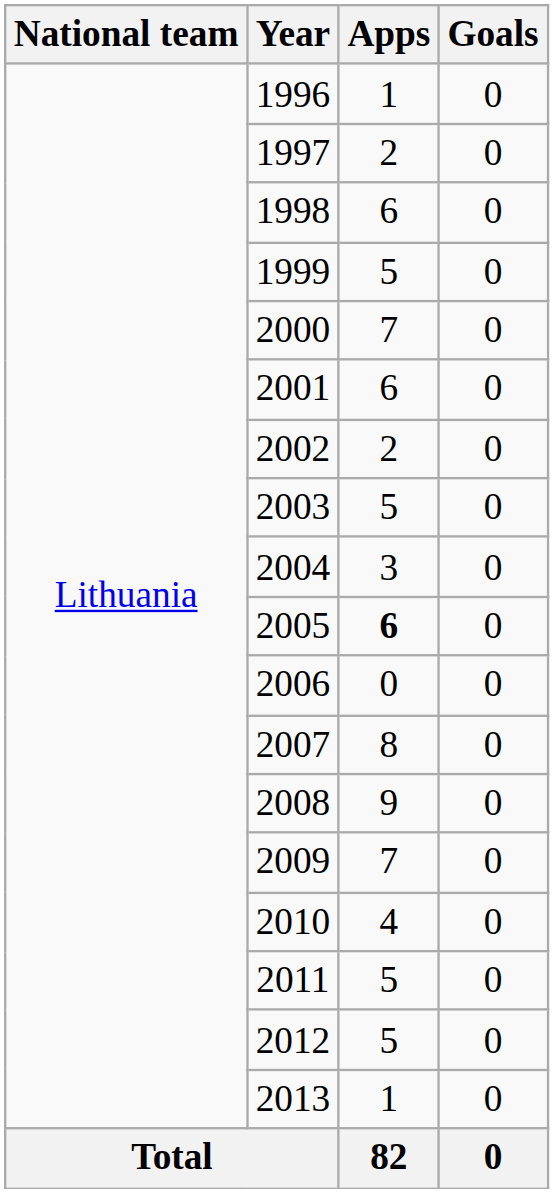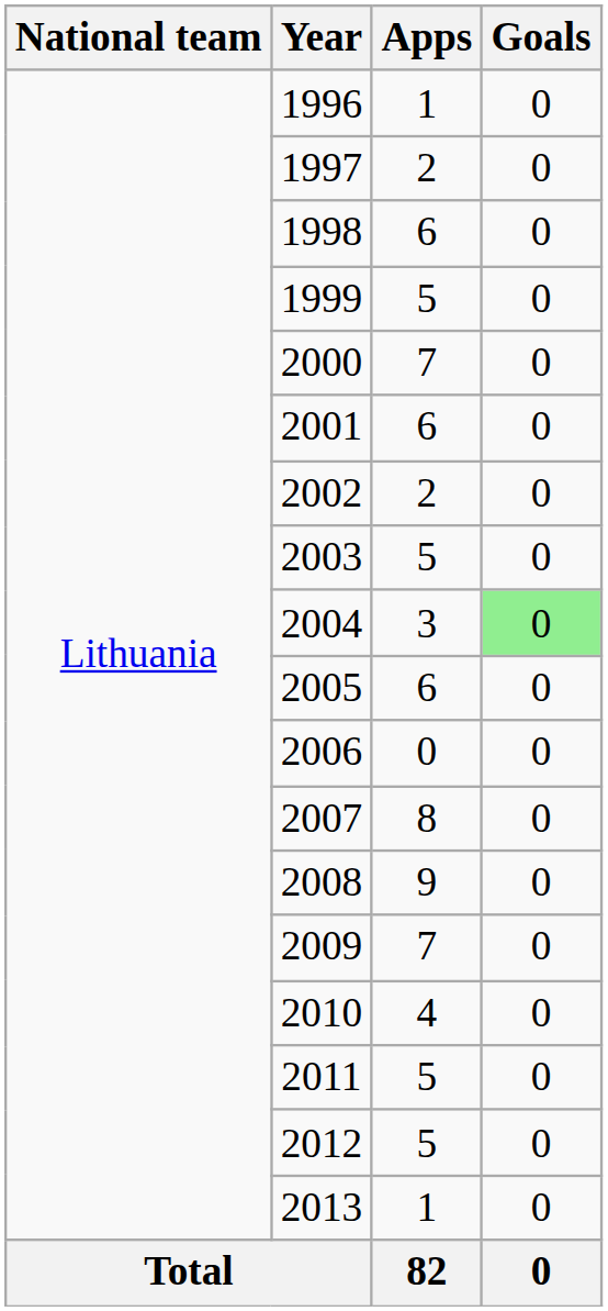2004 | Goals: no background -> lightgreen background
2005 | Apps: bold -> normal
